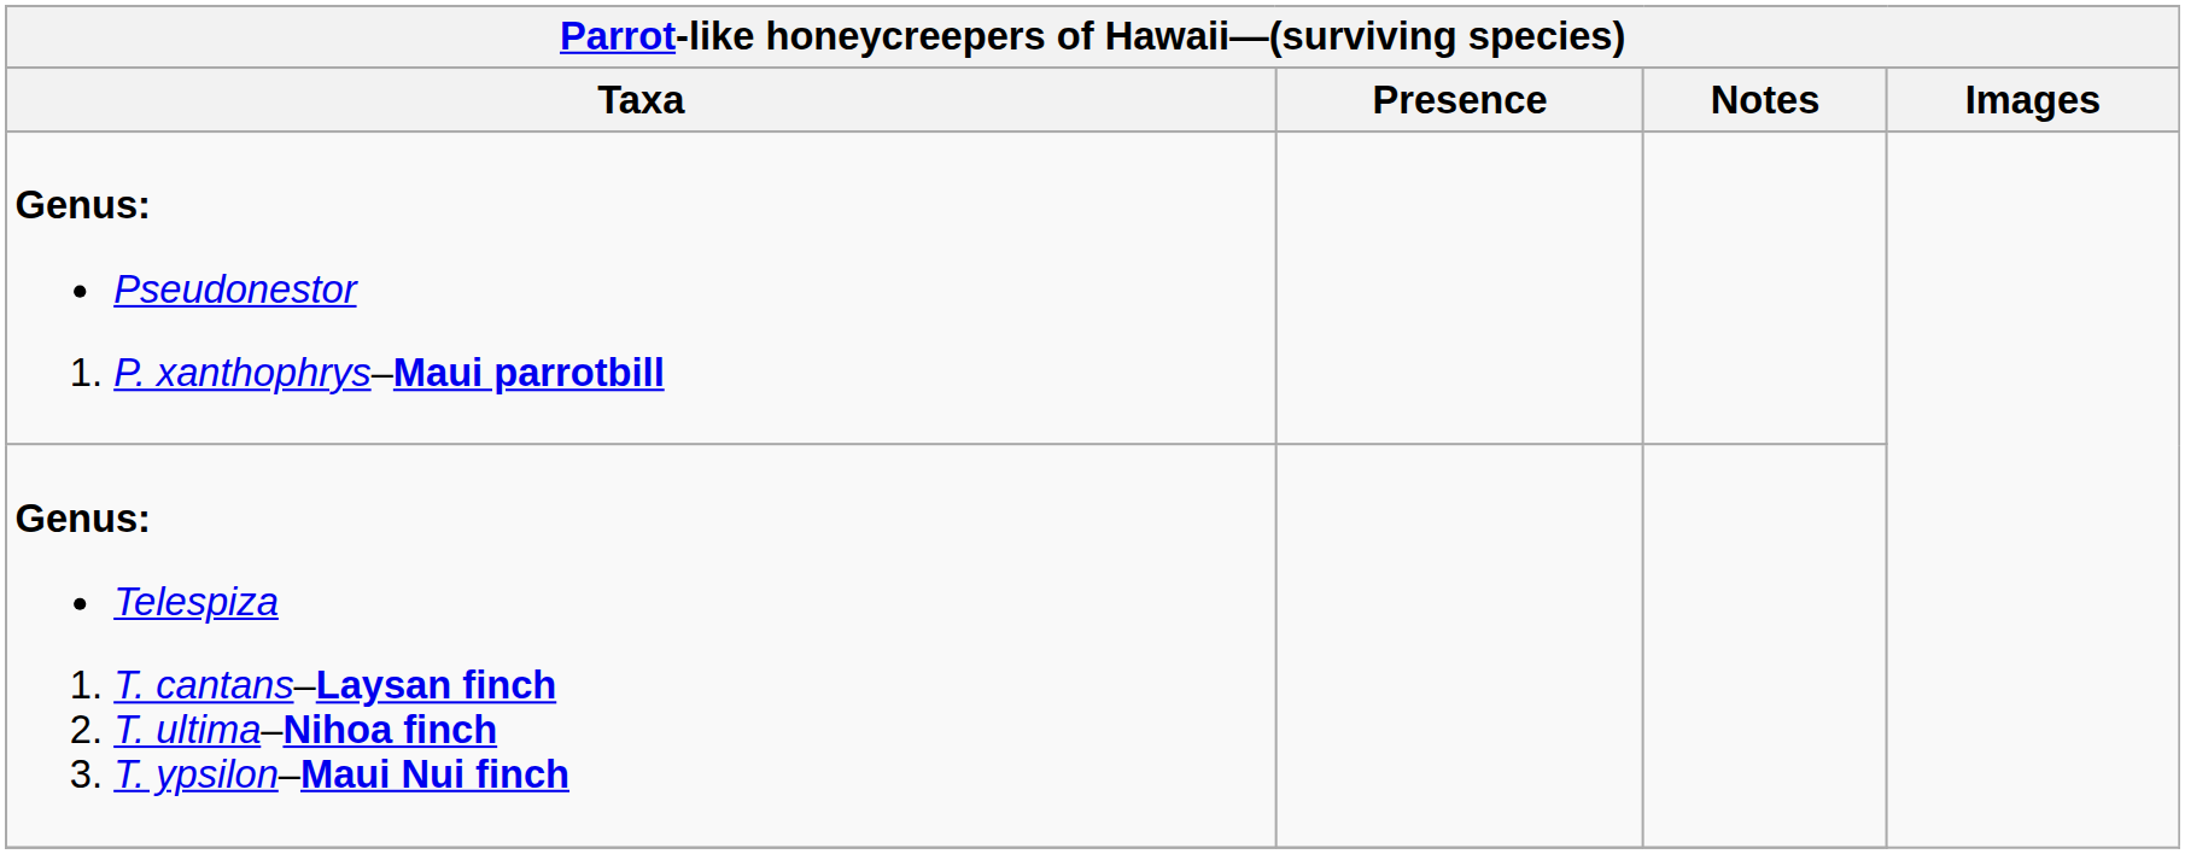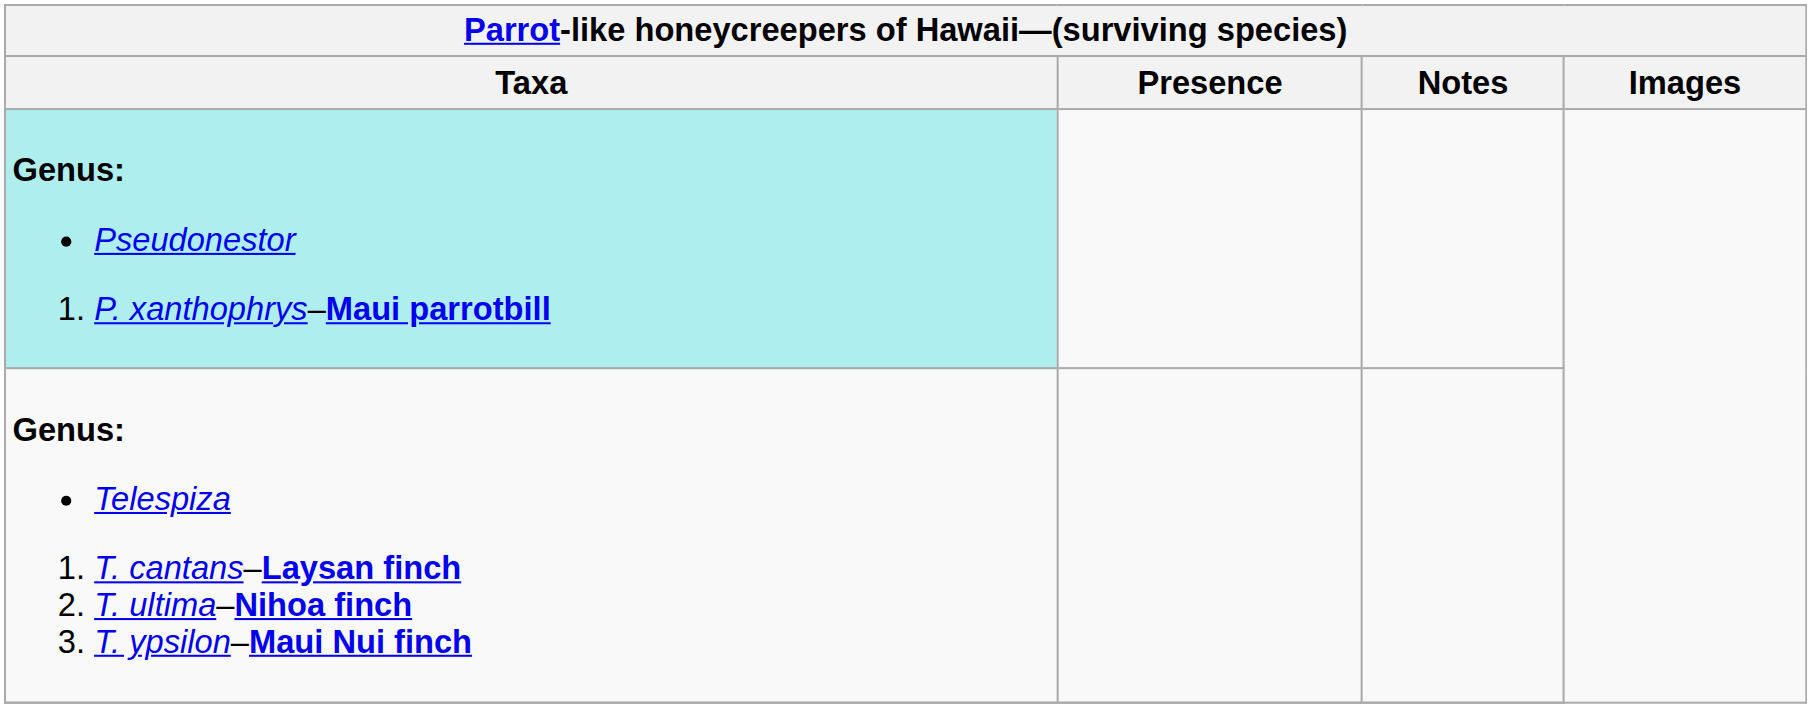Genus: Pseudonestor P. xanthophrys–Maui parrotbill | Taxa: no background -> paleturquoise background
